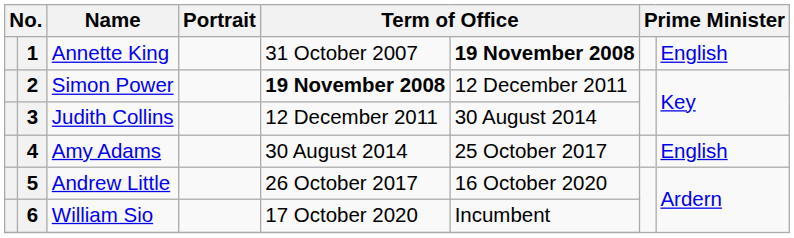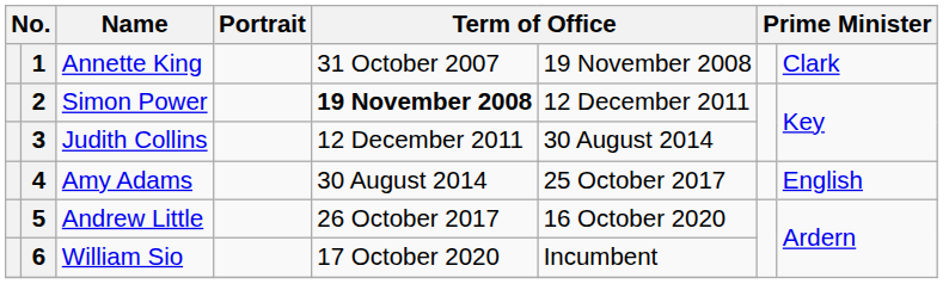1 | column 6: bold -> normal
1 | column 8: English -> Clark
